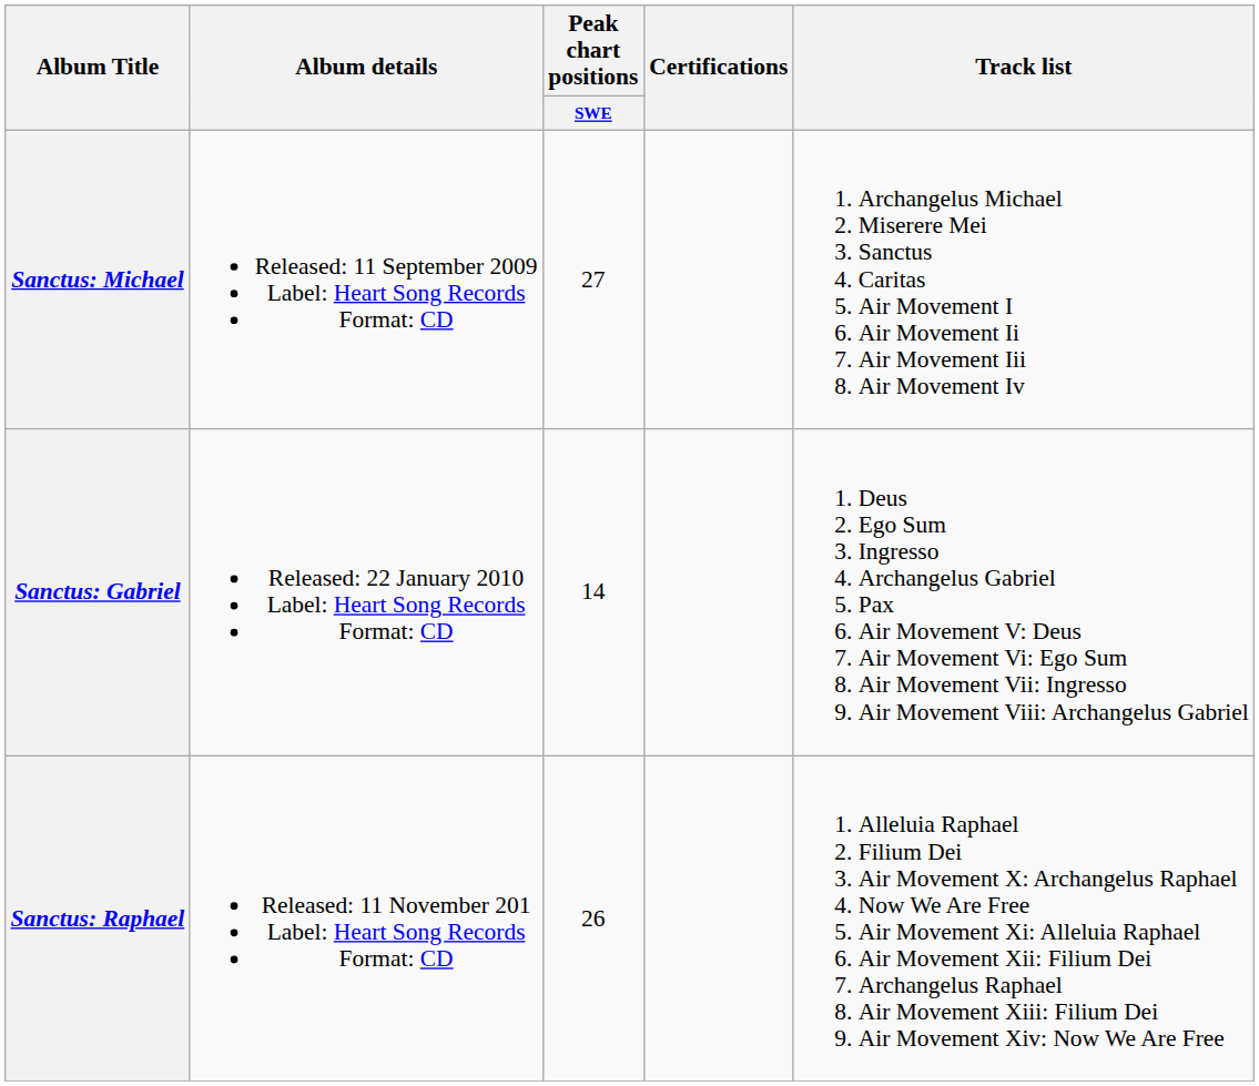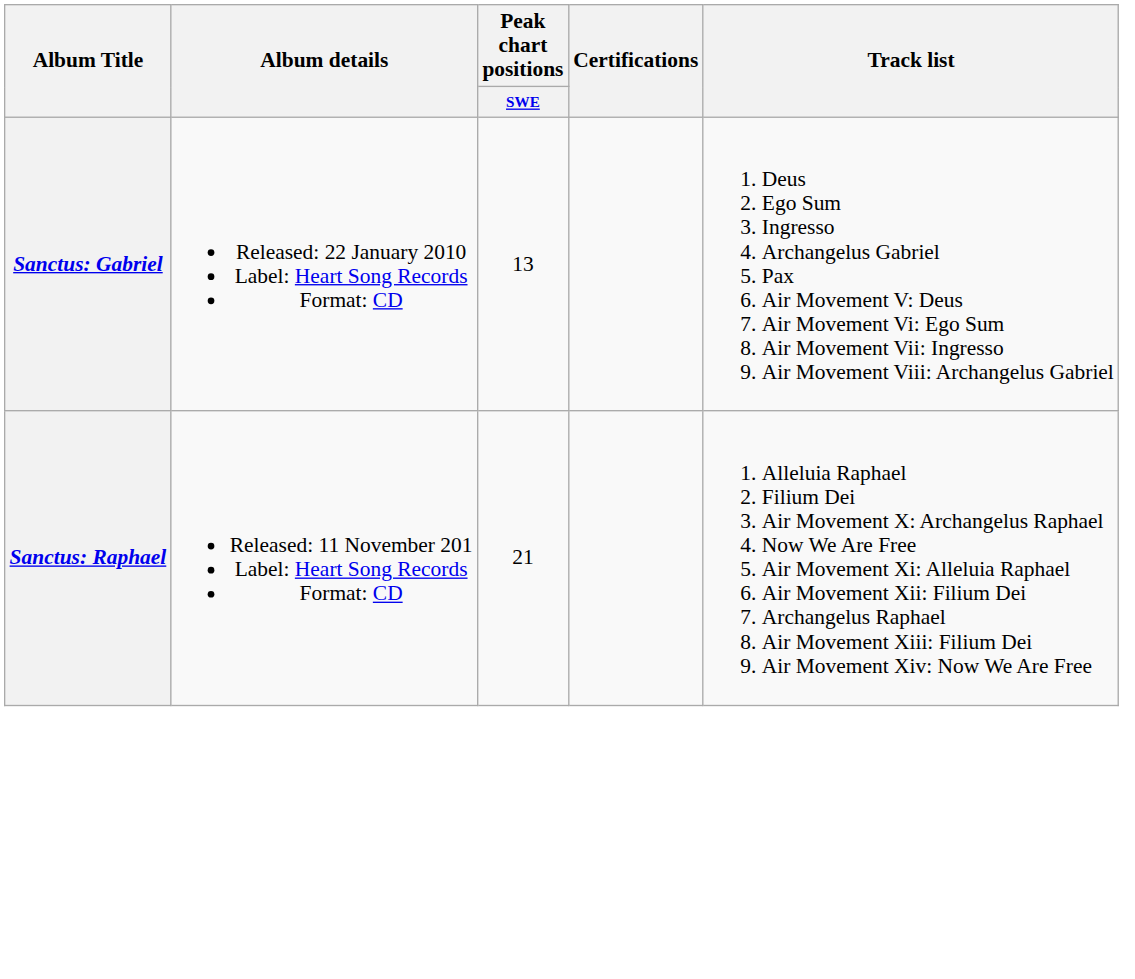- row: Sanctus: Michael | Released: 11 September 2009 Label: Heart Song Records Format: CD | 27 | Archangelus Michael Miserere Mei Sanctus Caritas Air Movement I Air Movement Ii Air Movement Iii Air Movement Iv
Sanctus: Gabriel | Peak chart positions / SWE: 14 -> 13
Sanctus: Raphael | Peak chart positions / SWE: 26 -> 21
